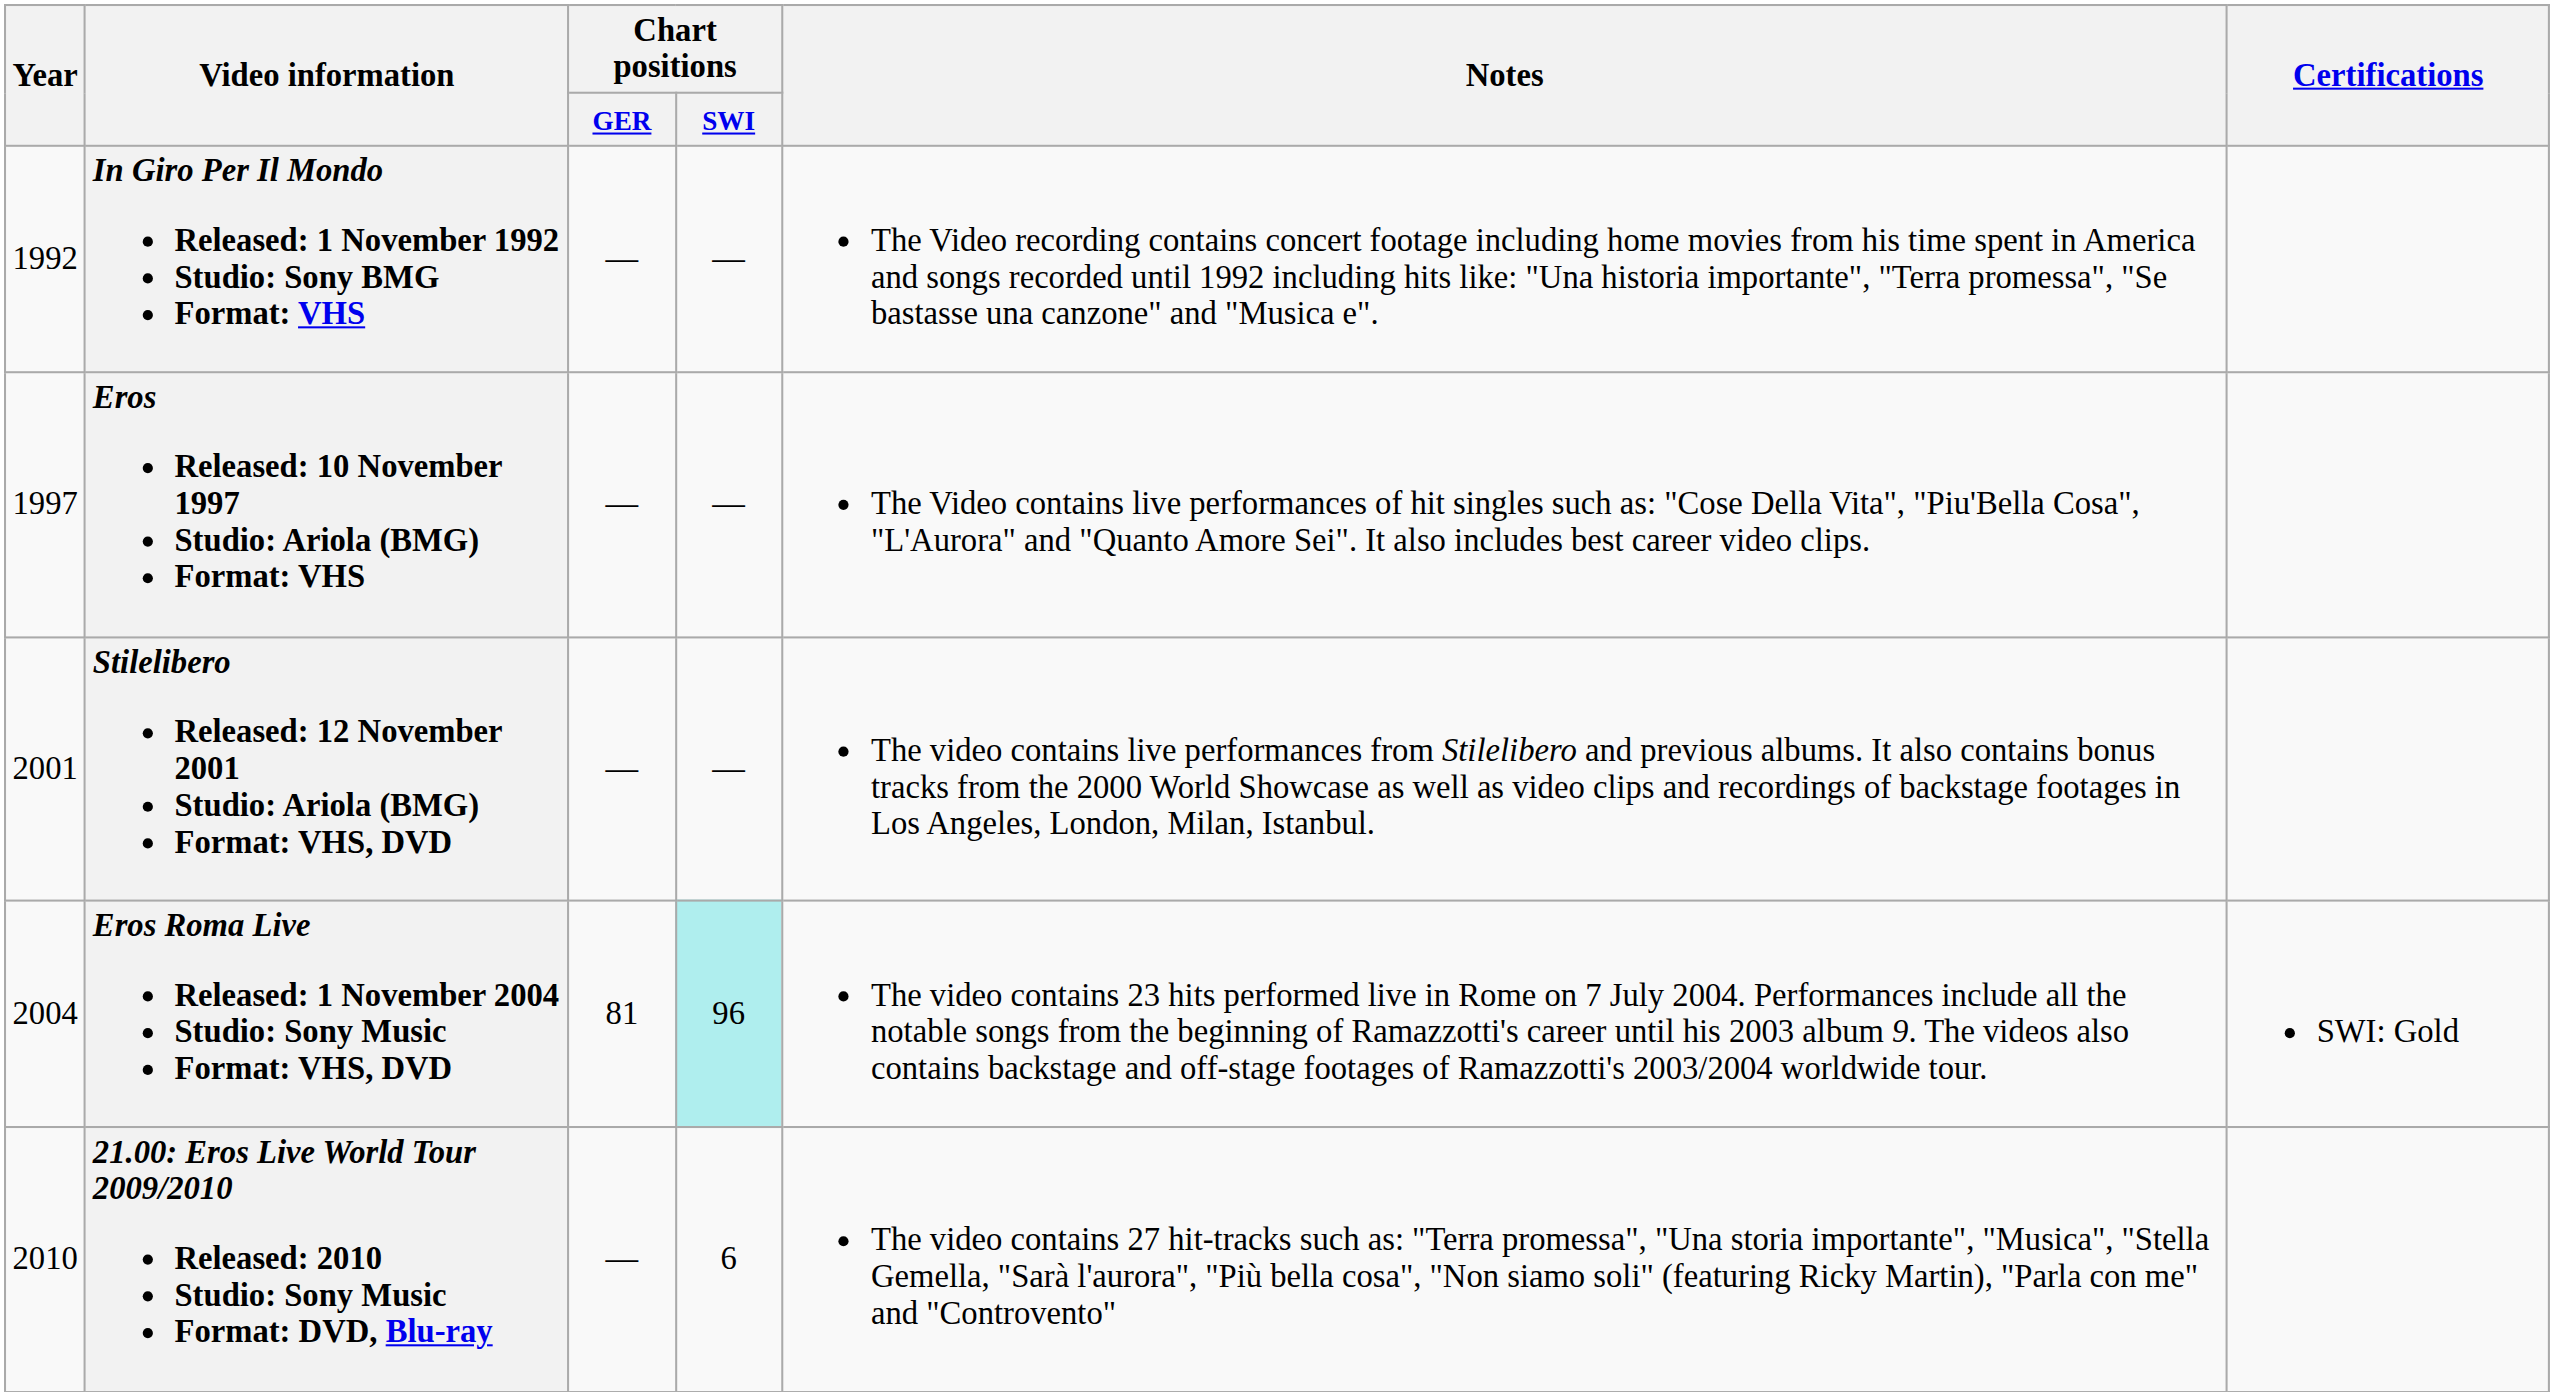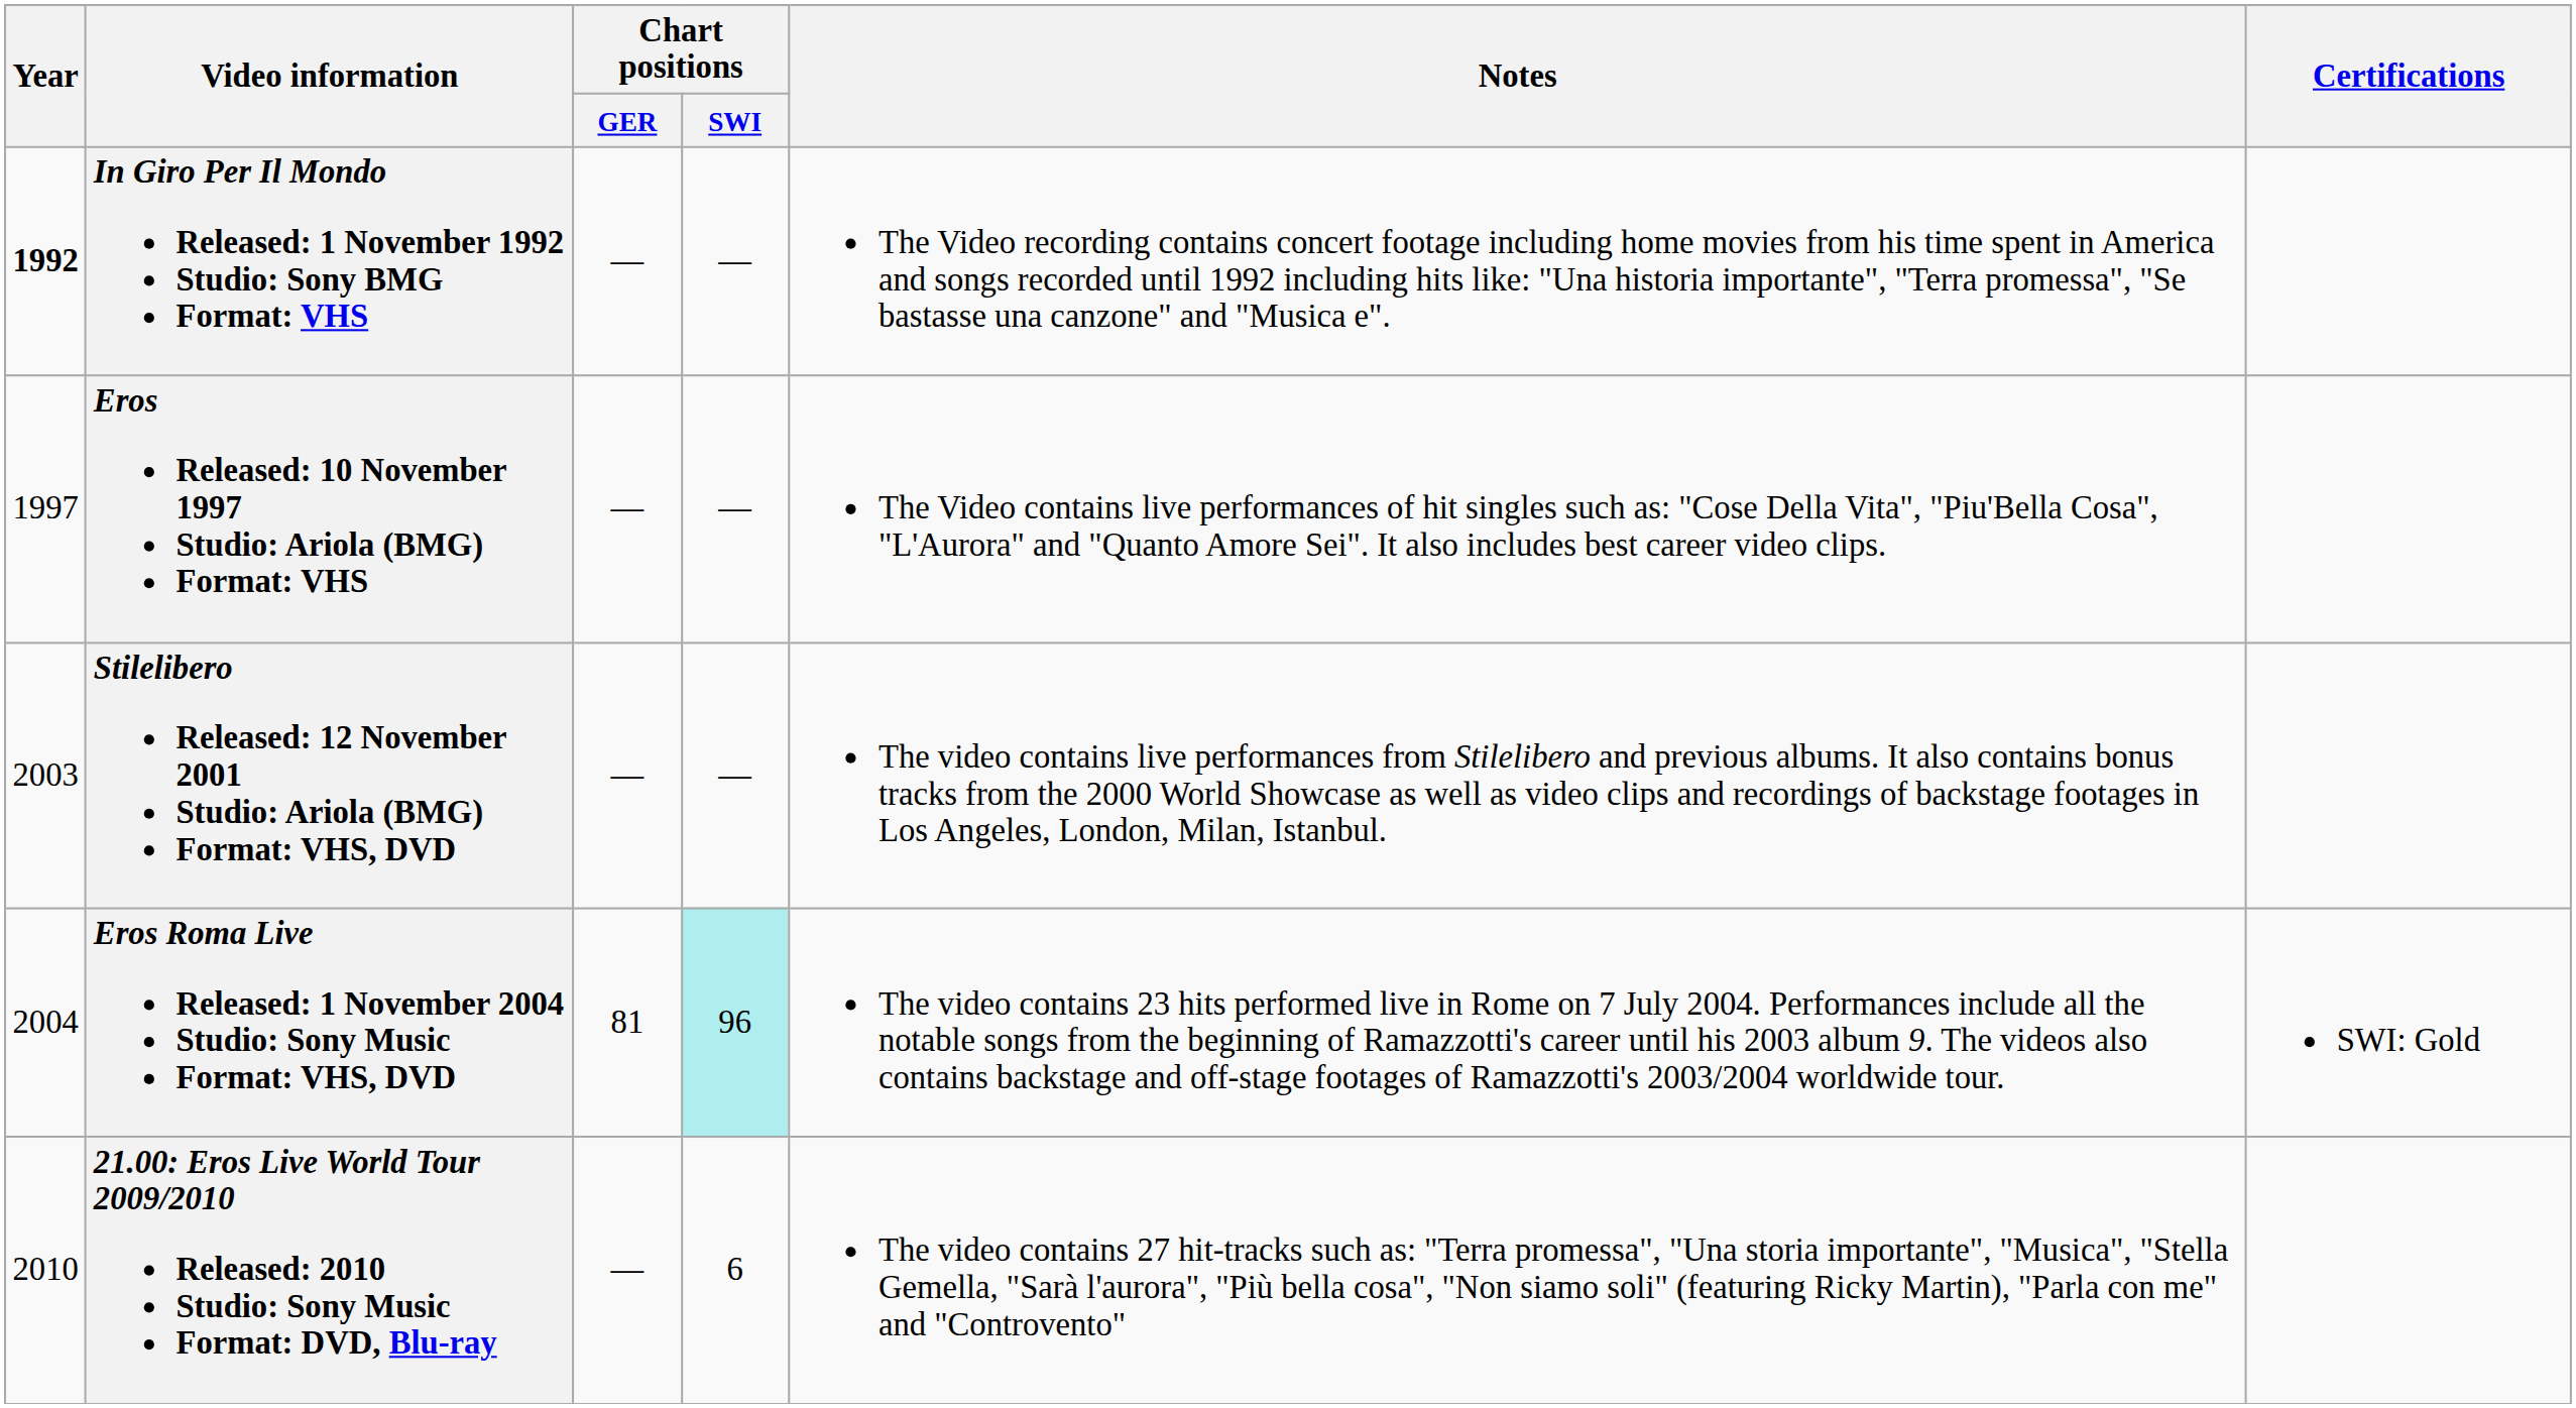row 3 | Year: normal -> bold
row 5 | Year: 2001 -> 2003
